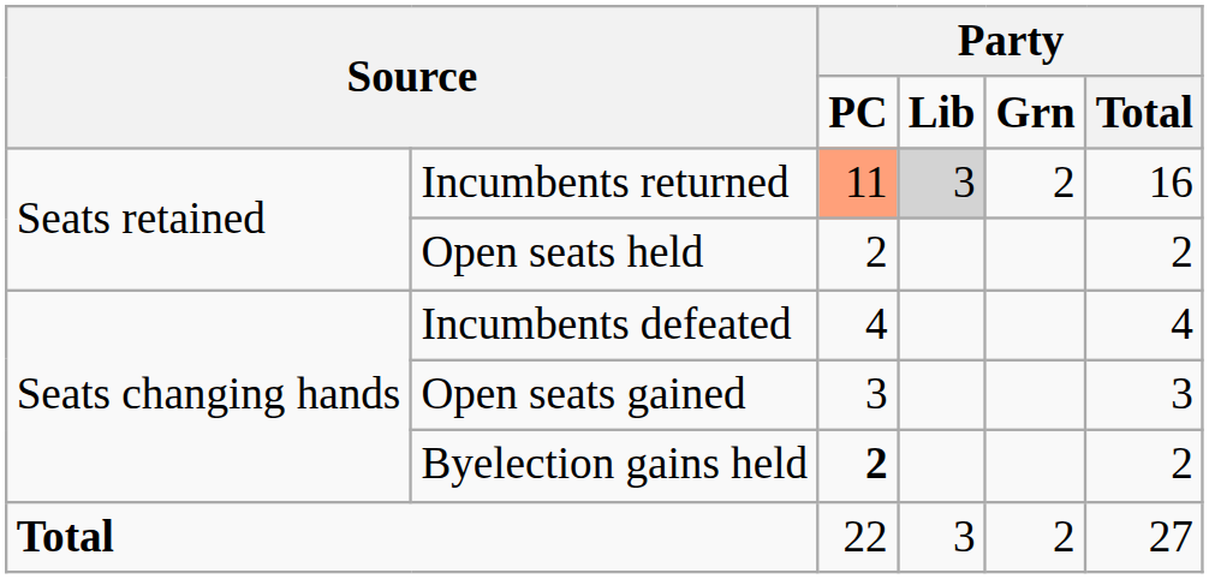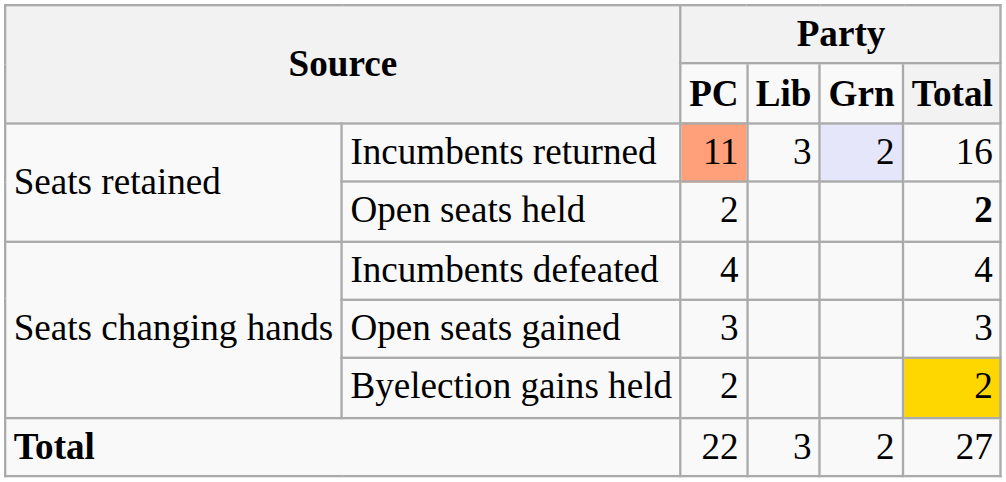Incumbents returned | column 4: lightgrey background -> no background
Incumbents returned | column 5: no background -> lavender background
Open seats held | column 6: normal -> bold
Byelection gains held | column 3: bold -> normal
Byelection gains held | column 6: no background -> gold background
